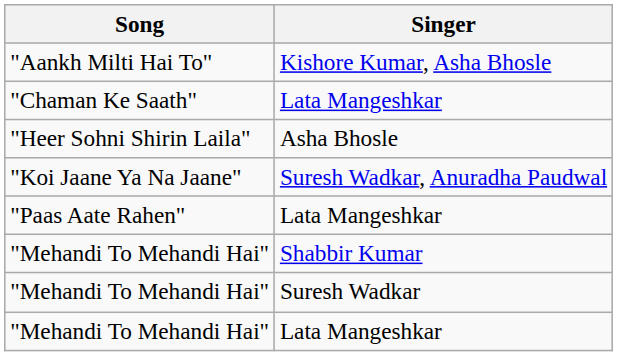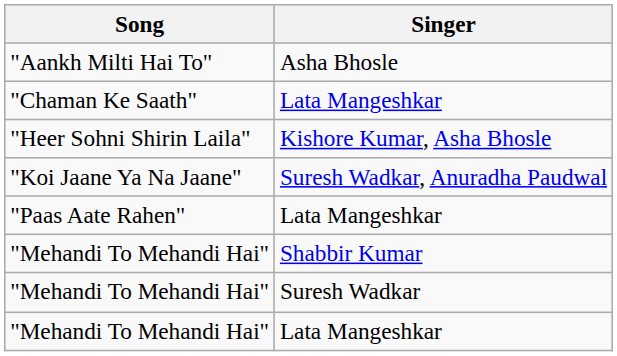row 2 | Singer: Kishore Kumar, Asha Bhosle -> Asha Bhosle
row 4 | Singer: Asha Bhosle -> Kishore Kumar, Asha Bhosle
